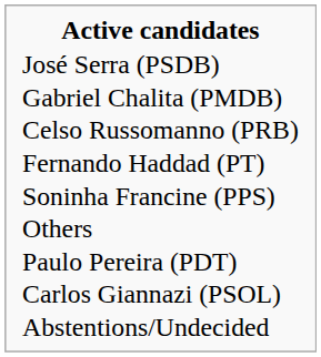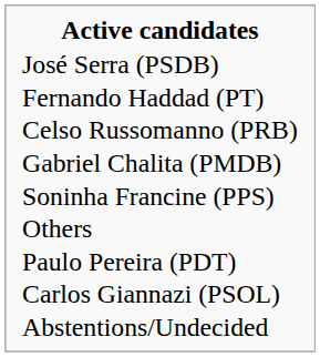row 3 | column 1: Gabriel Chalita (PMDB) -> Fernando Haddad (PT)
row 5 | column 1: Fernando Haddad (PT) -> Gabriel Chalita (PMDB)
